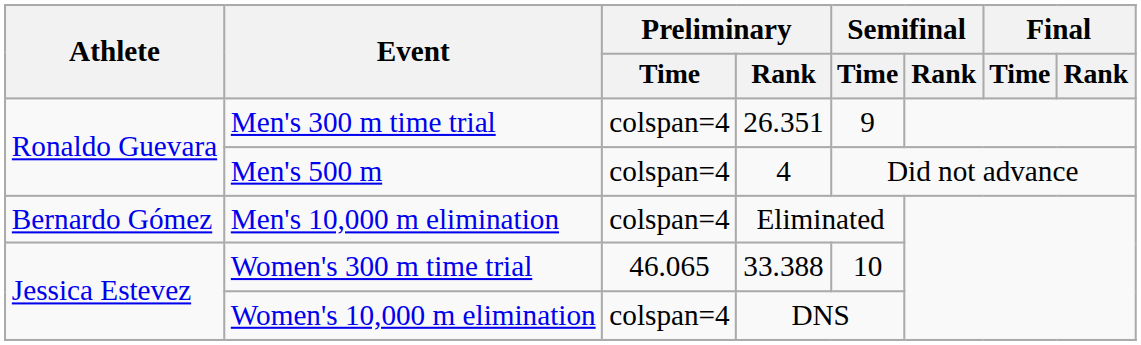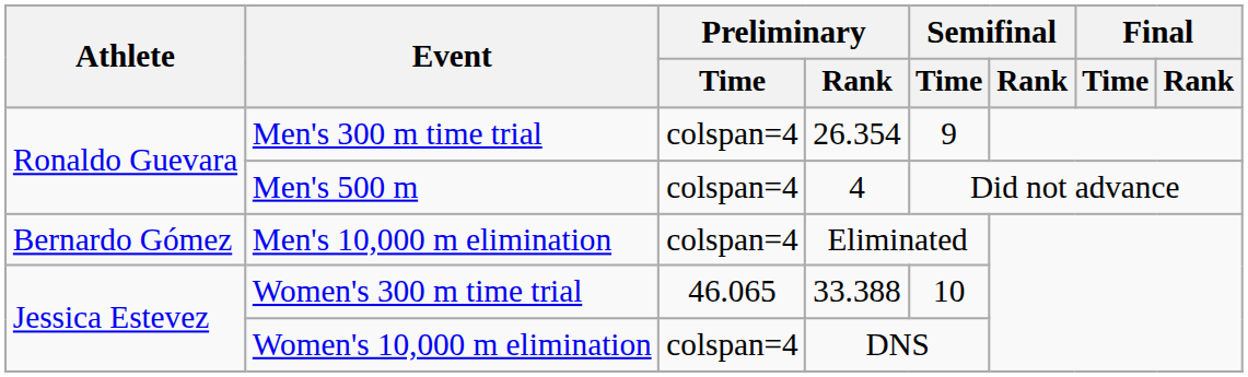Men's 300 m time trial | Preliminary / Rank: 26.351 -> 26.354
